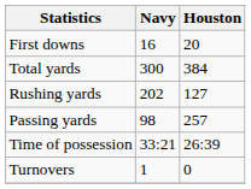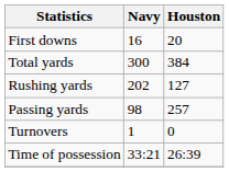rows swapped: Turnovers <-> Time of possession
